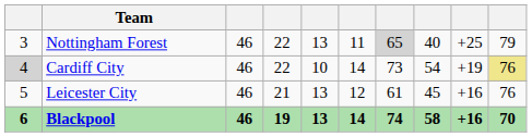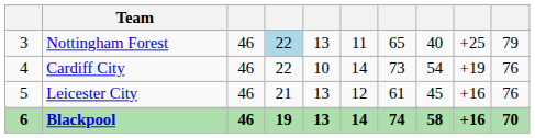Nottingham Forest | column 4: no background -> lightblue background
Nottingham Forest | column 7: lightgrey background -> no background
Cardiff City | column 1: lightgrey background -> no background
Cardiff City | column 10: khaki background -> no background
